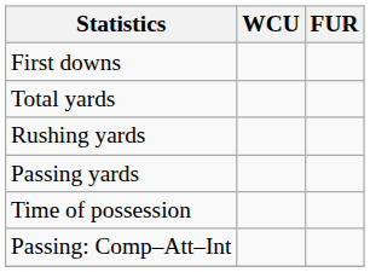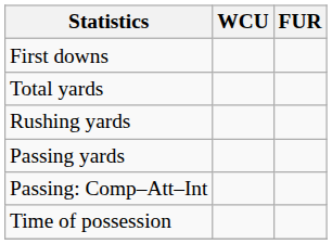rows swapped: Passing: Comp–Att–Int <-> Time of possession
